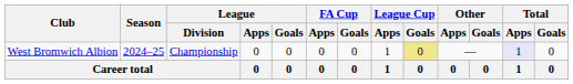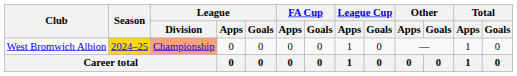West Bromwich Albion | Season: no background -> gold background
West Bromwich Albion | League / Division: no background -> lightsalmon background
West Bromwich Albion | League Cup / Goals: khaki background -> no background
West Bromwich Albion | Total / Apps: lavender background -> no background
